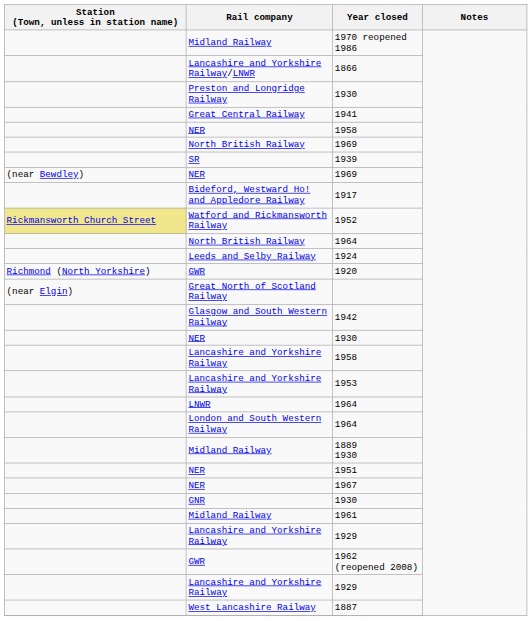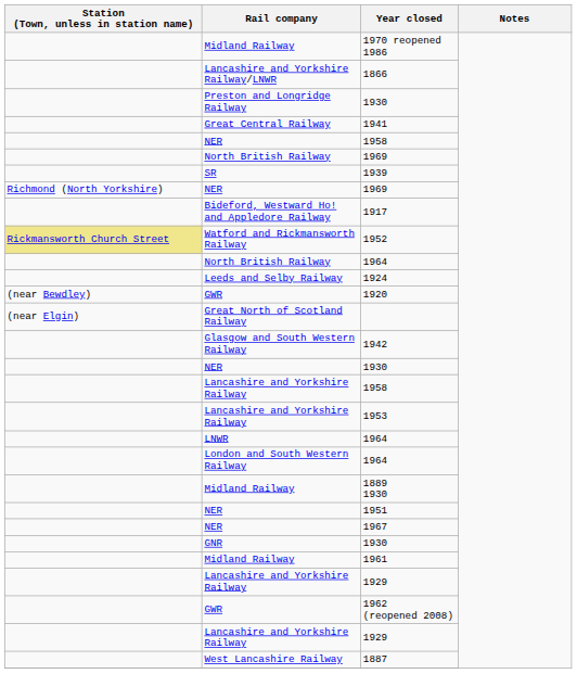NER / 1969 | Station (Town, unless in station name): (near Bewdley) -> Richmond (North Yorkshire)
1920 | Station (Town, unless in station name): Richmond (North Yorkshire) -> (near Bewdley)
